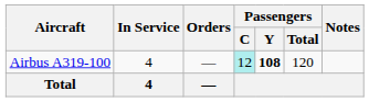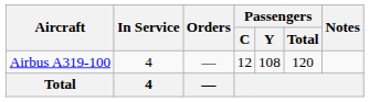Airbus A319-100 | Passengers / C: paleturquoise background -> no background
Airbus A319-100 | Passengers / Y: bold -> normal
